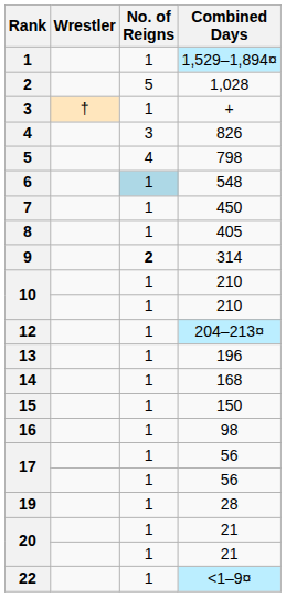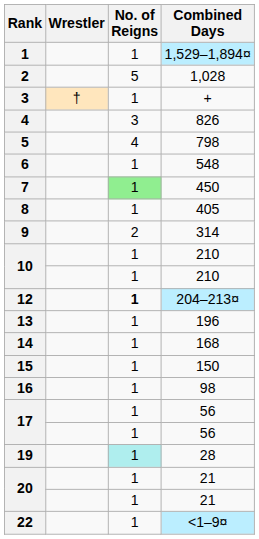6 | No. of Reigns: lightblue background -> no background
7 | No. of Reigns: no background -> lightgreen background
9 | No. of Reigns: bold -> normal
12 | No. of Reigns: normal -> bold
19 | No. of Reigns: no background -> paleturquoise background
